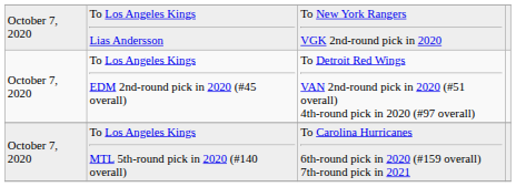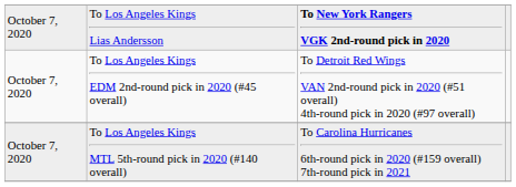To Los Angeles Kings Lias Andersson | column 3: normal -> bold
